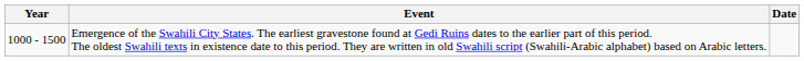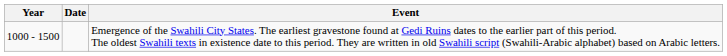columns swapped: Date <-> Event
